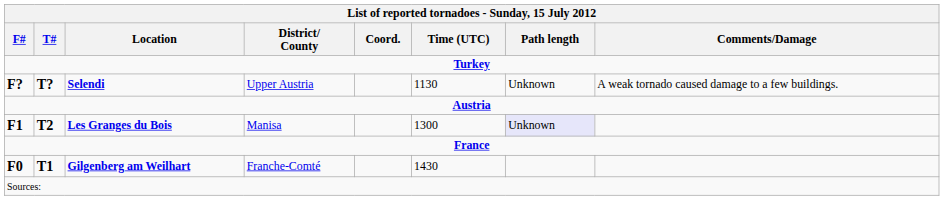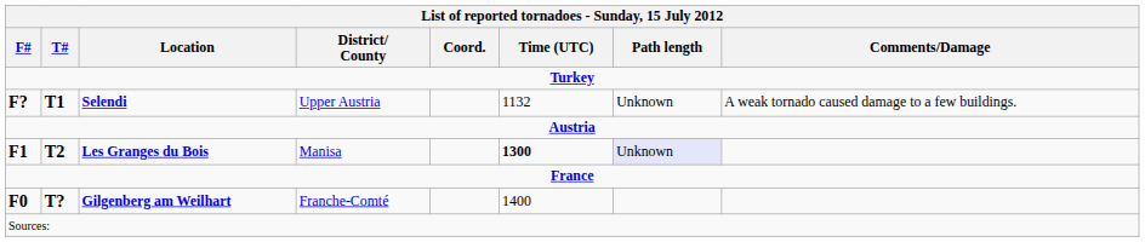F? | T#: T? -> T1
F? | Time (UTC): 1130 -> 1132
F1 | Time (UTC): normal -> bold
F0 | T#: T1 -> T?
F0 | Time (UTC): 1430 -> 1400
